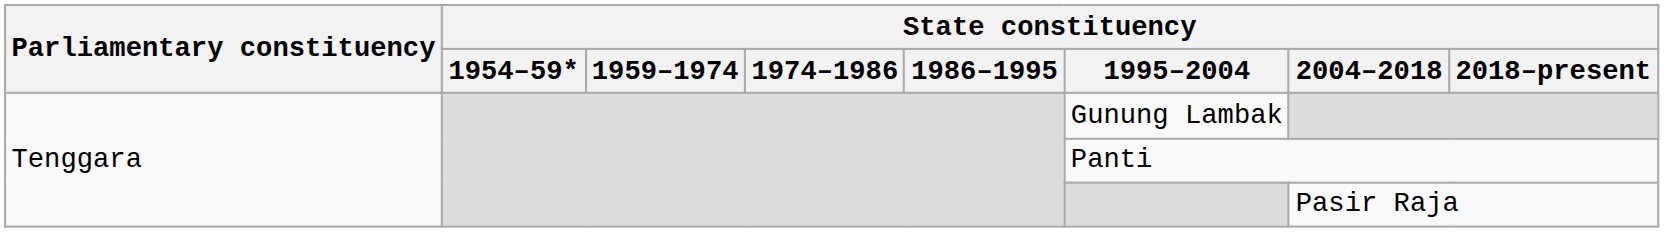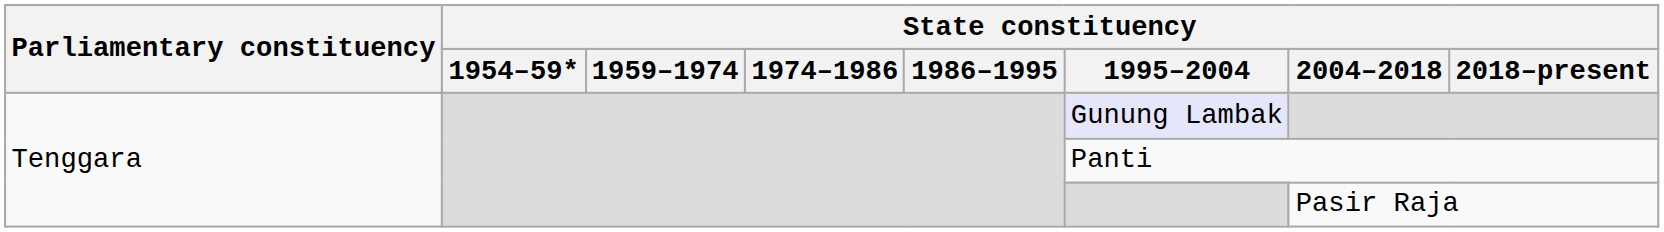row 3 | State constituency / 1995–2004: no background -> lavender background
